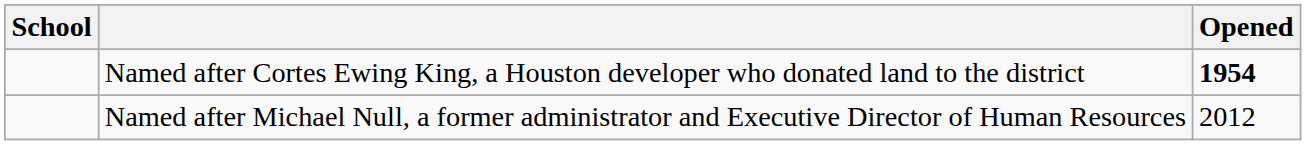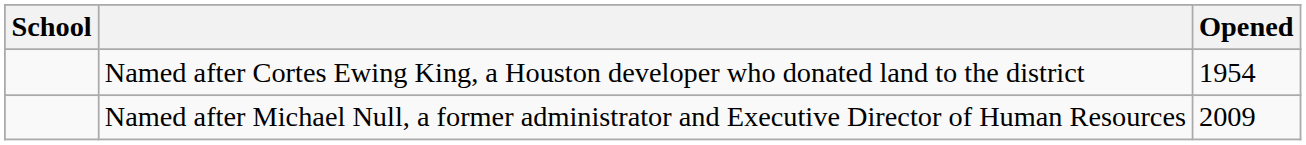row 2 | Opened: bold -> normal
row 3 | Opened: 2012 -> 2009
